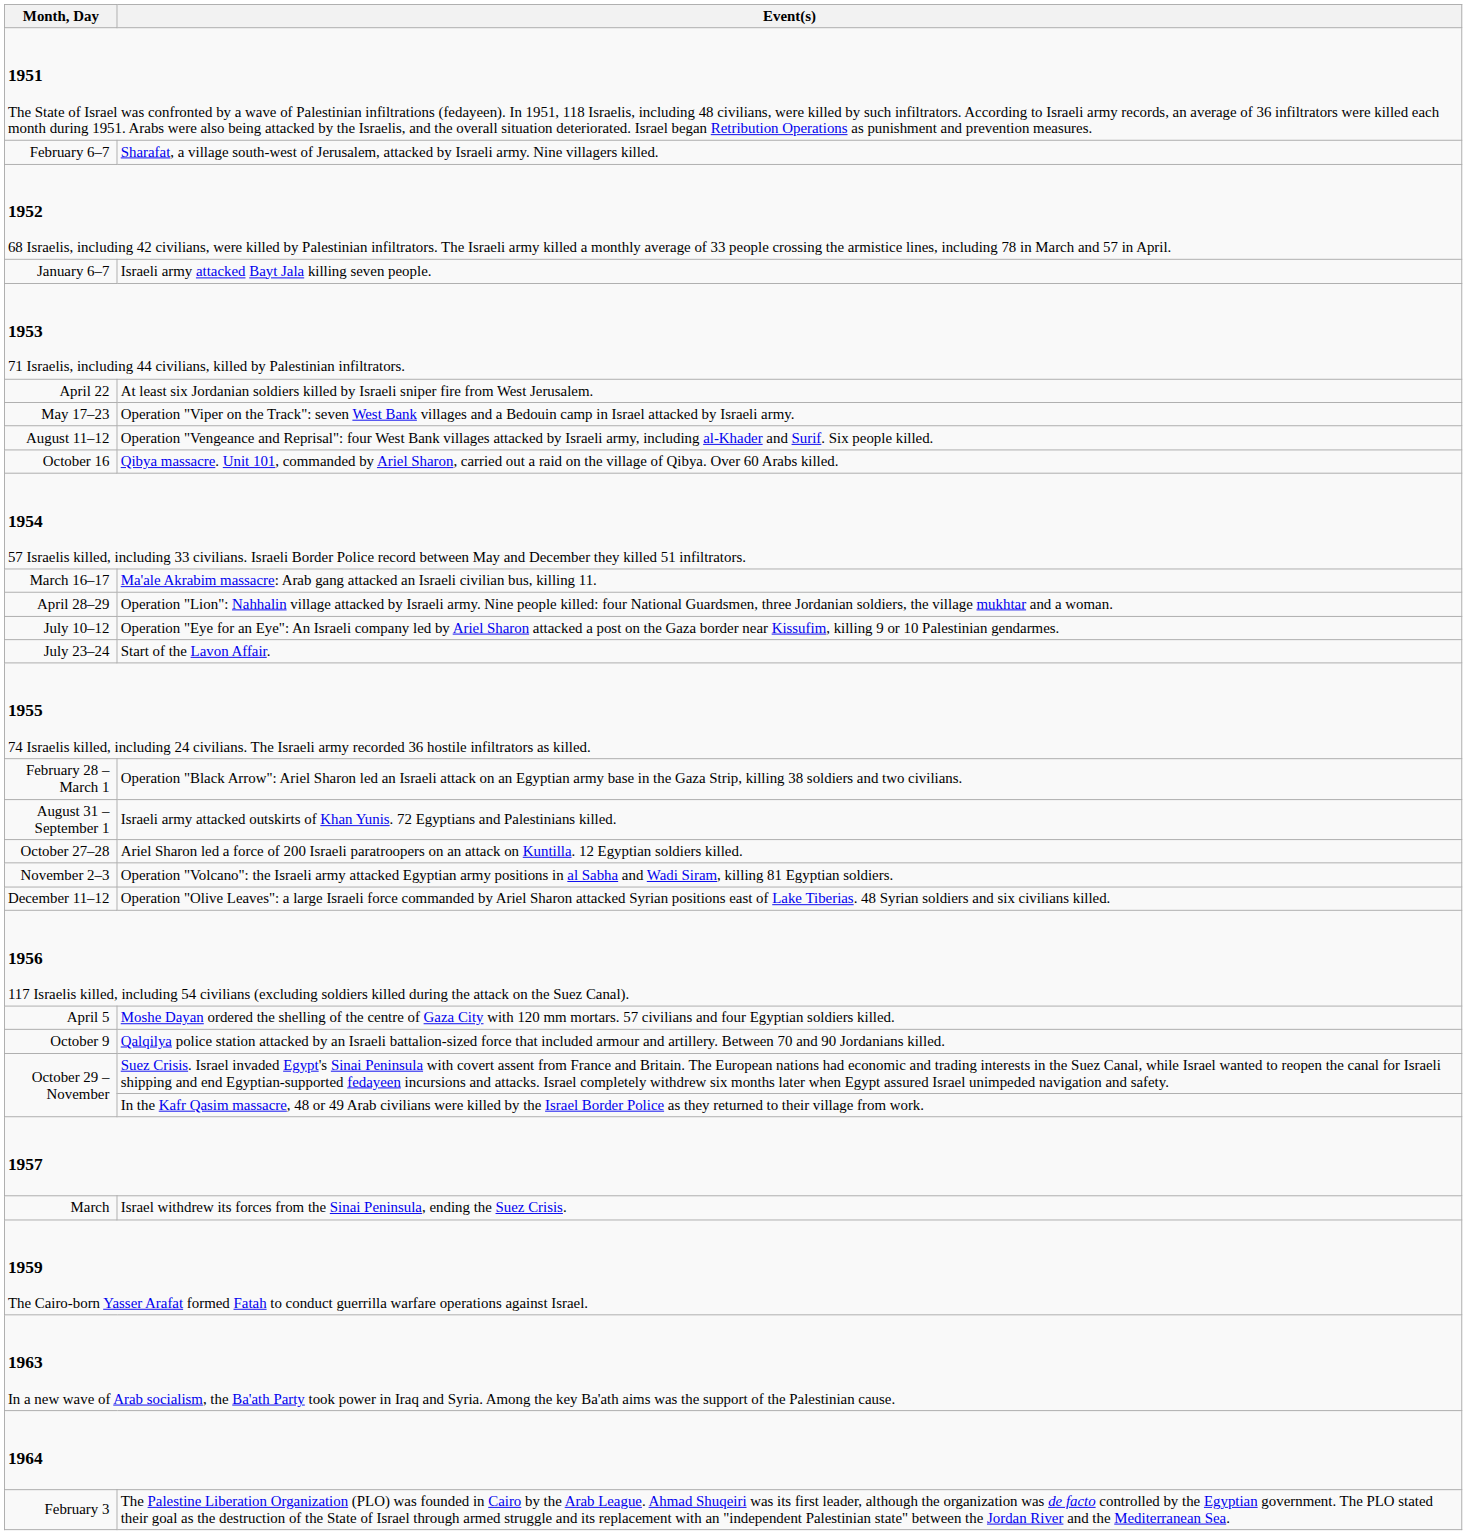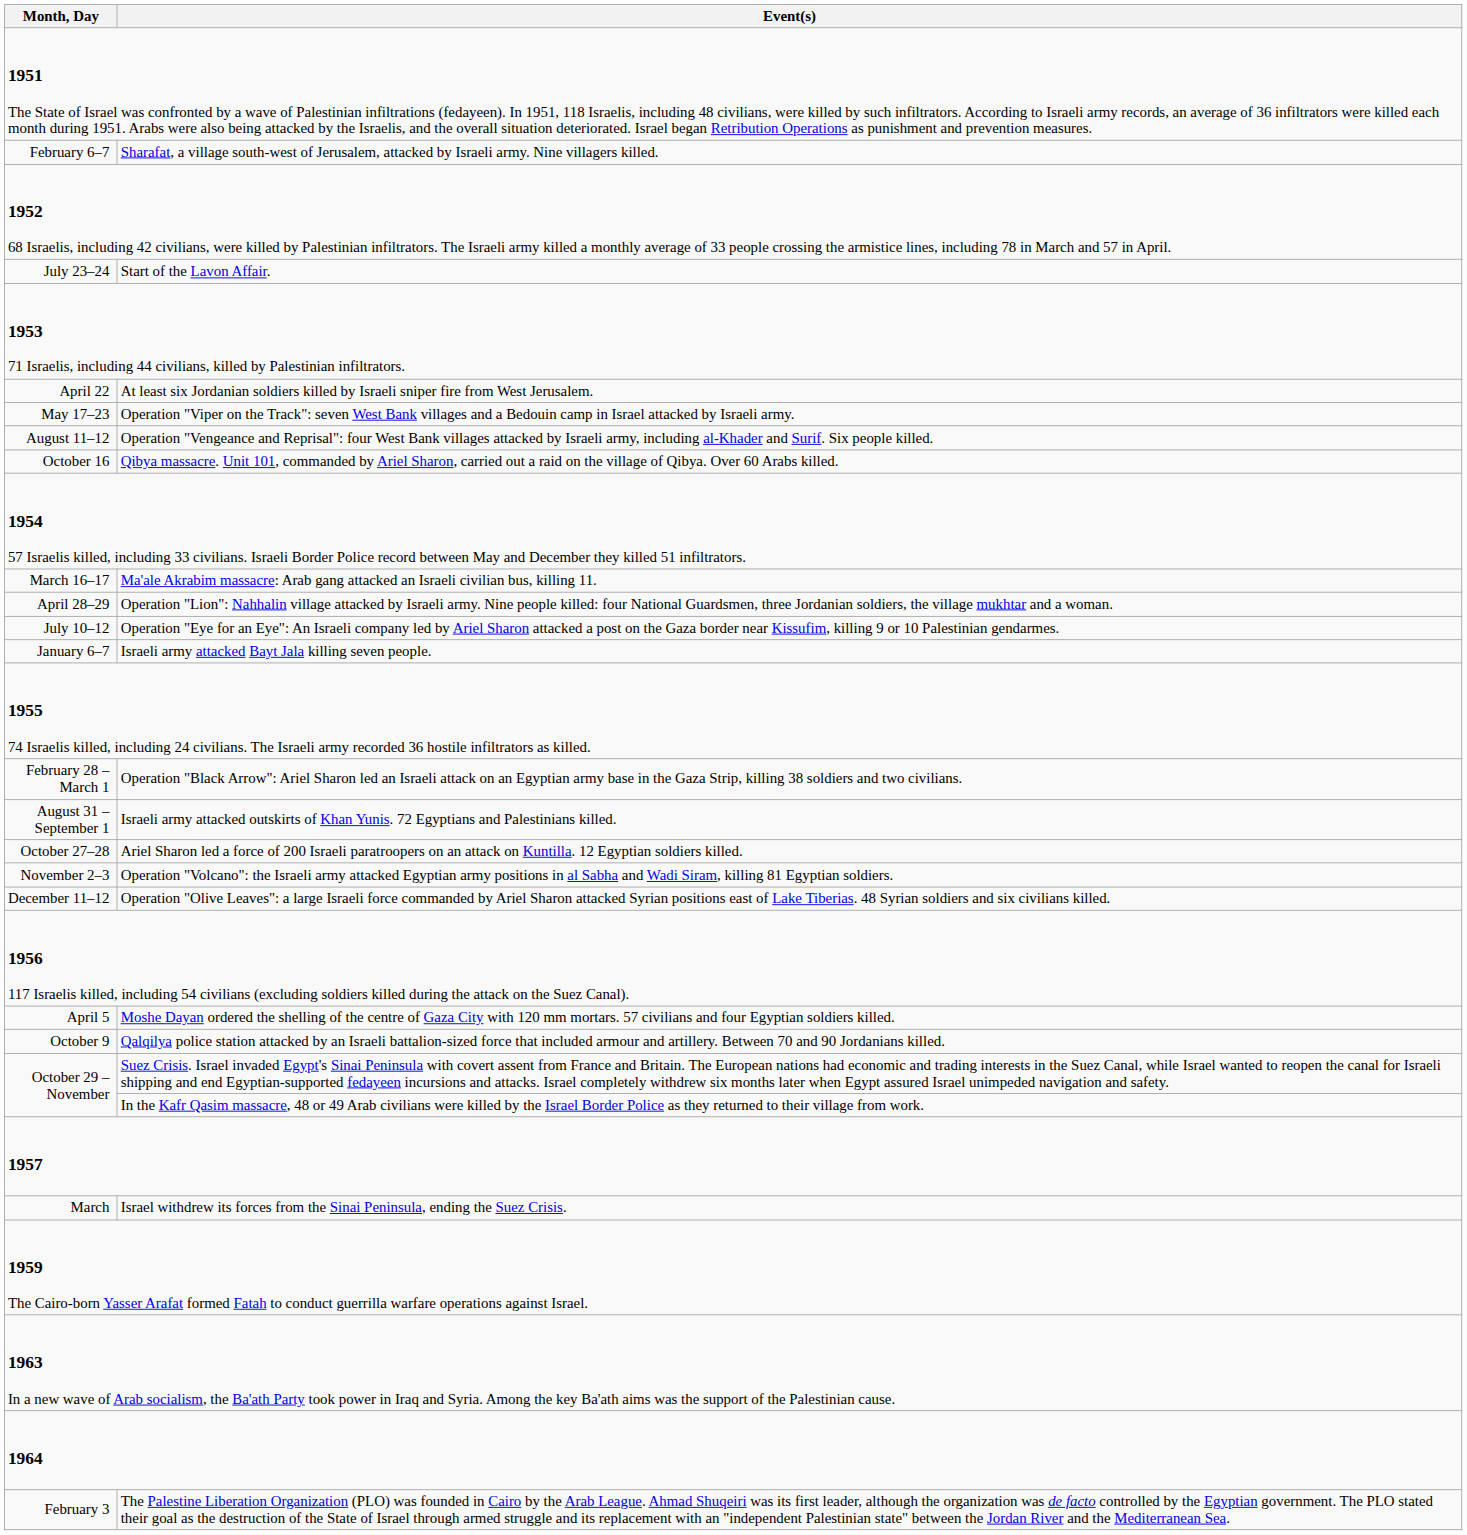rows swapped: Israeli army attacked Bayt Jala killing seven people. <-> Start of the Lavon Affair.
